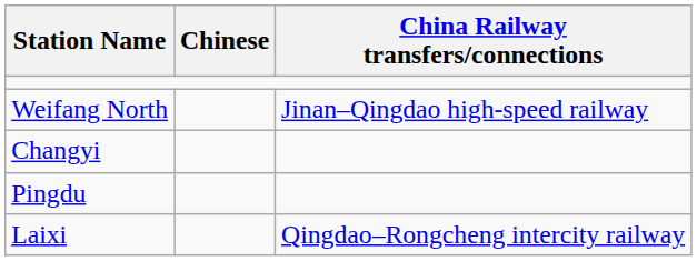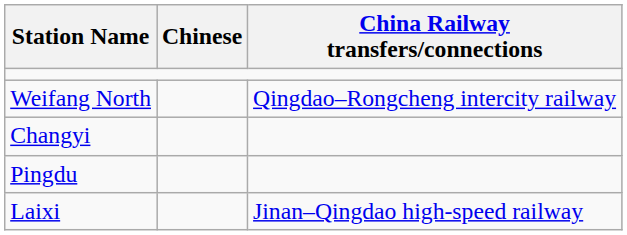Weifang North | China Railway transfers/connections: Jinan–Qingdao high-speed railway -> Qingdao–Rongcheng intercity railway
Laixi | China Railway transfers/connections: Qingdao–Rongcheng intercity railway -> Jinan–Qingdao high-speed railway
